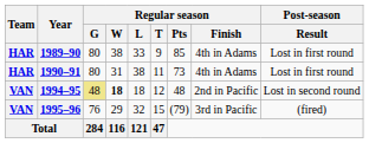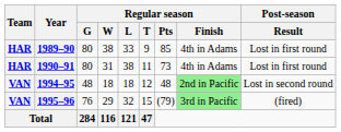1994–95 | Regular season / G: khaki background -> no background
1994–95 | Regular season / W: bold -> normal
1994–95 | Regular season / Finish: no background -> lightgreen background
1995–96 | Regular season / Finish: no background -> lightgreen background
